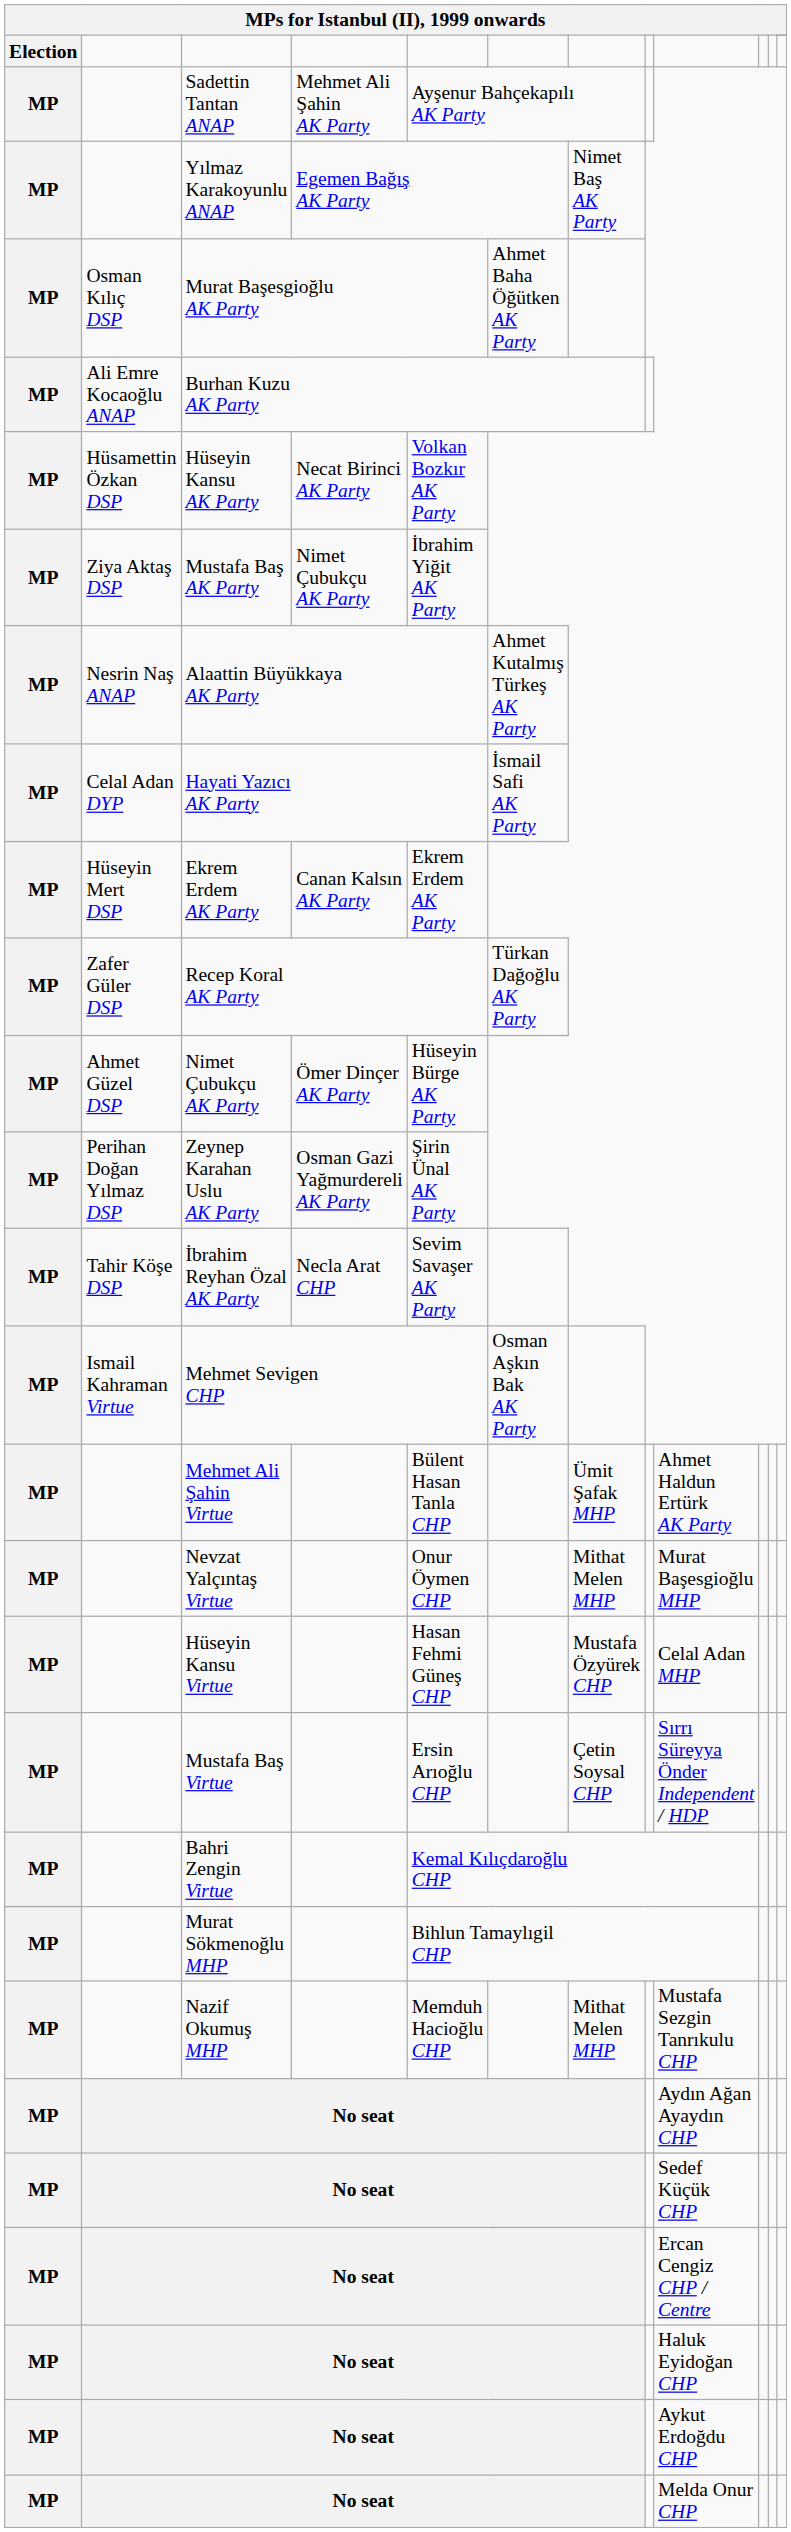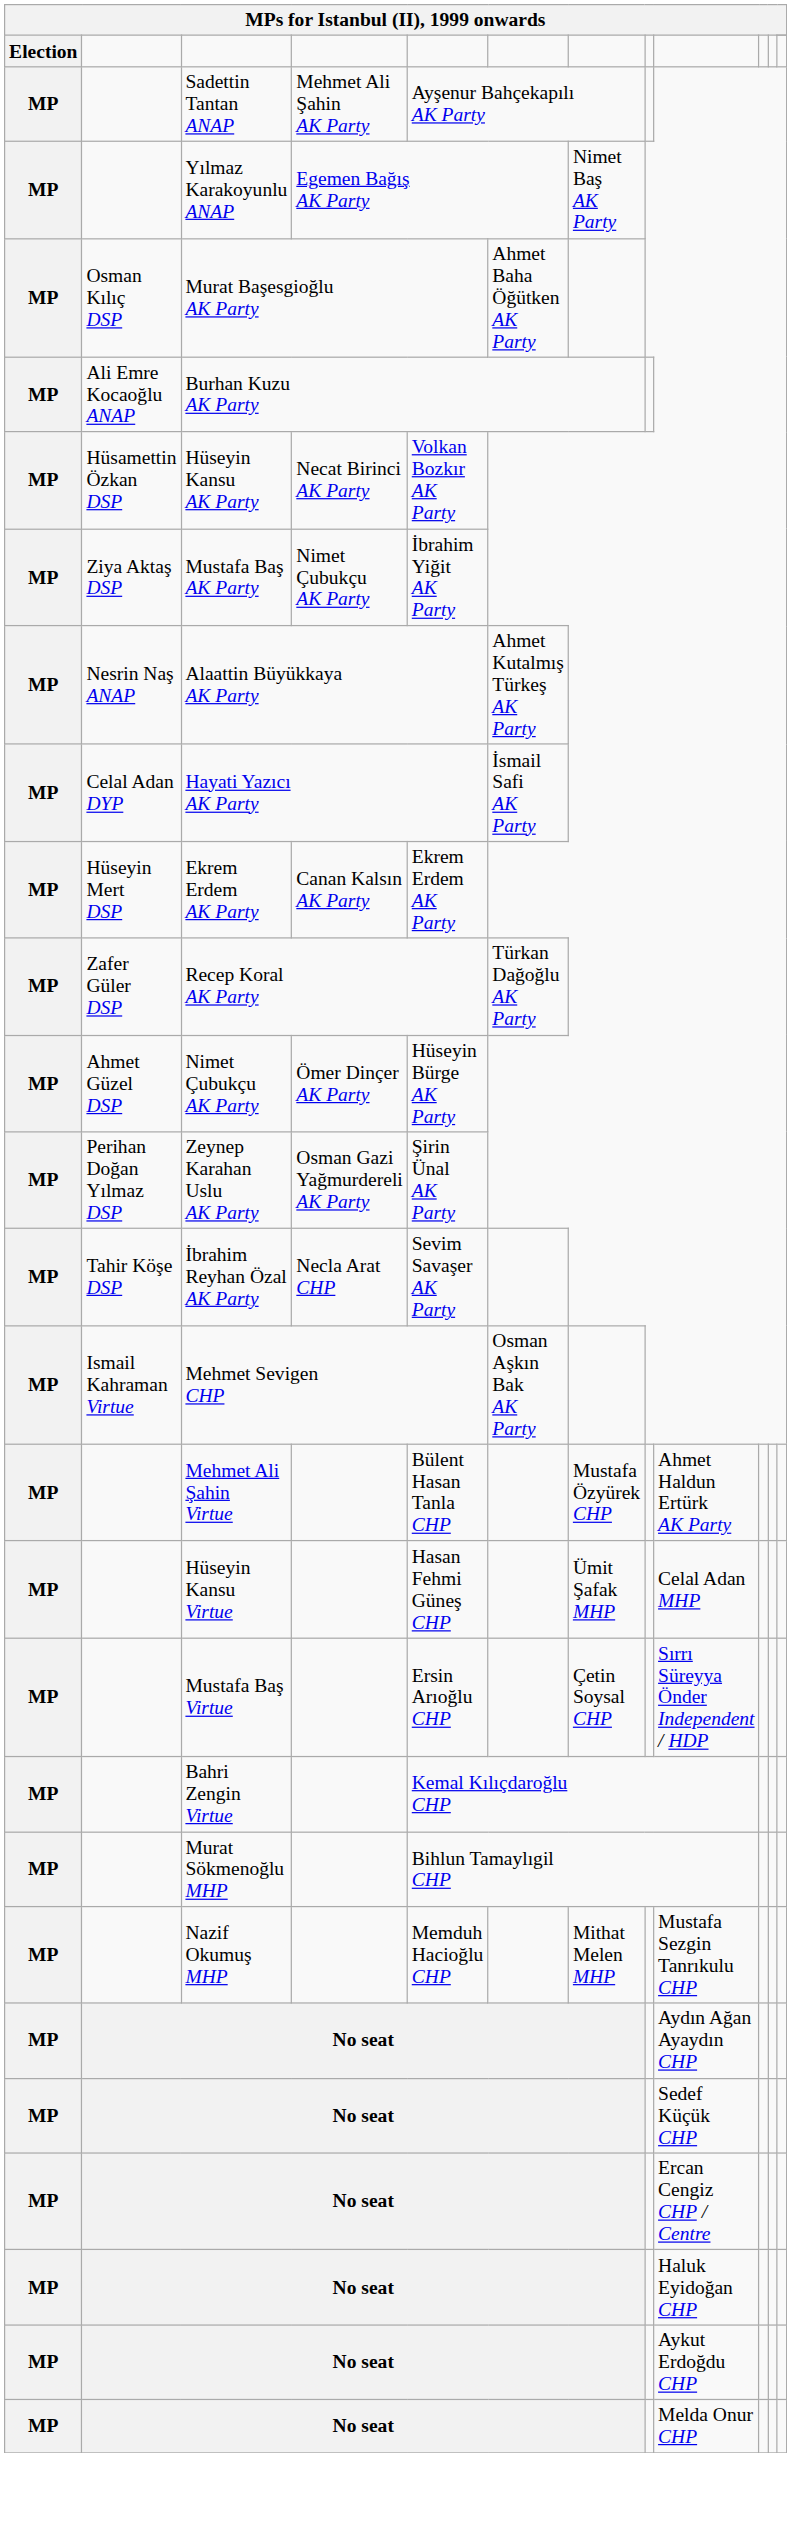Mehmet Ali Şahin Virtue | column 7: Ümit Şafak MHP -> Mustafa Özyürek CHP
- row: MP | Nevzat Yalçıntaş Virtue | Onur Öymen CHP | Mithat Melen MHP | Murat Başesgioğlu MHP
Hüseyin Kansu Virtue | column 7: Mustafa Özyürek CHP -> Ümit Şafak MHP
